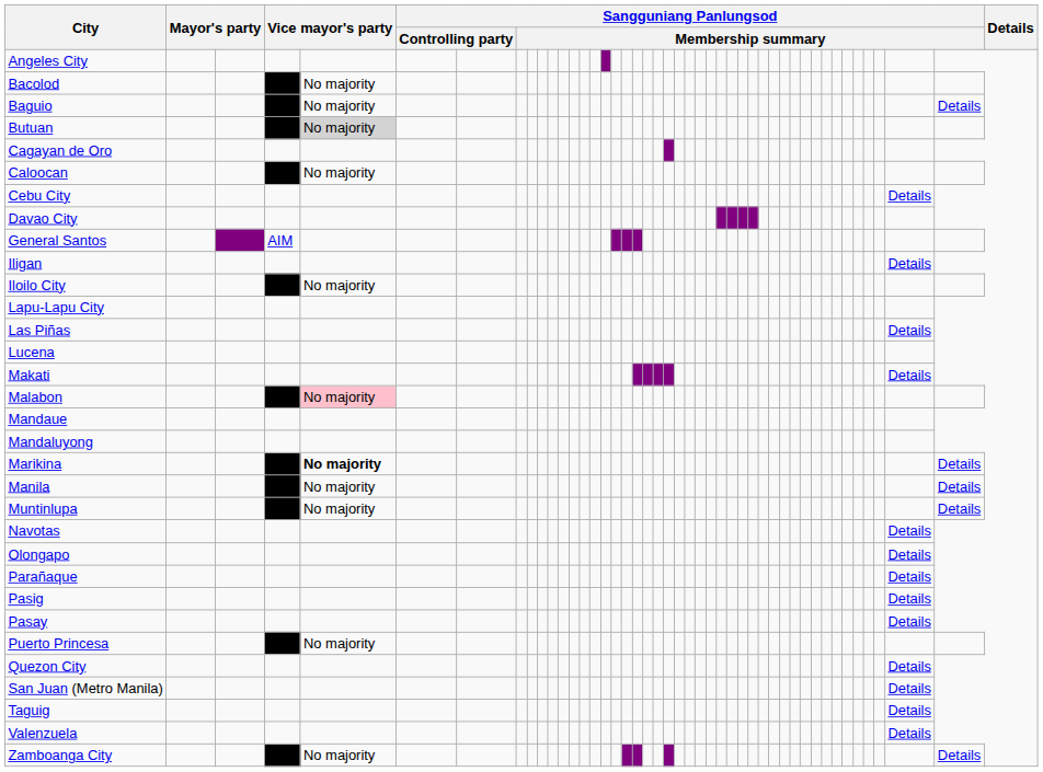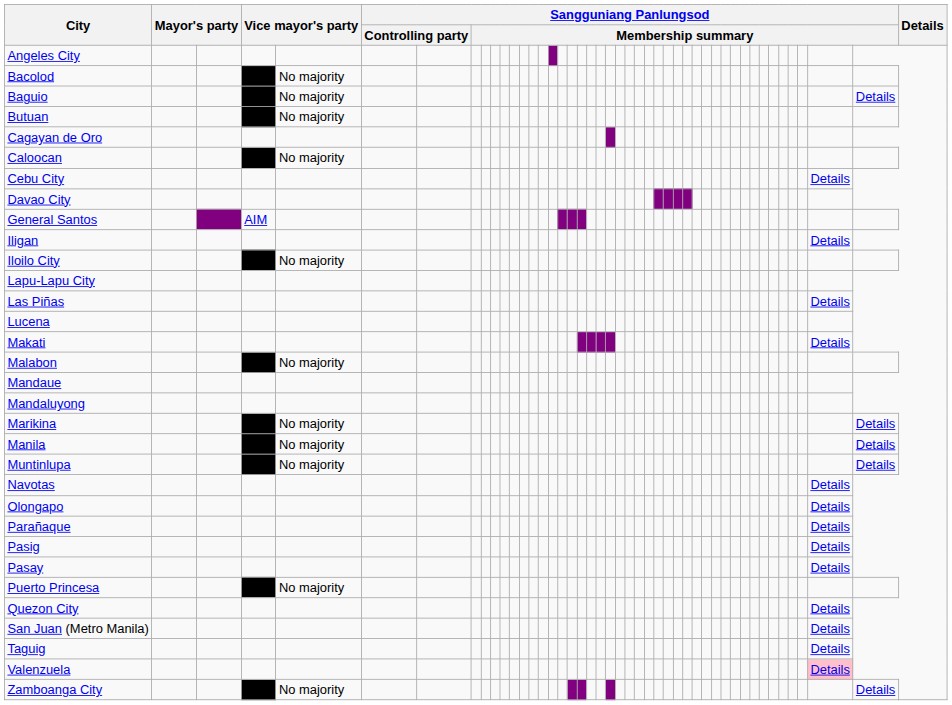Butuan | column 5: lightgrey background -> no background
Malabon | column 5: pink background -> no background
Marikina | column 5: bold -> normal
Valenzuela | column 43: no background -> pink background
